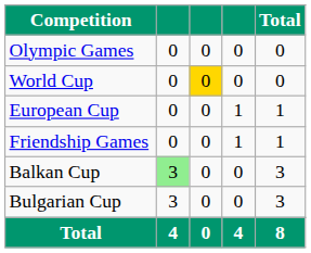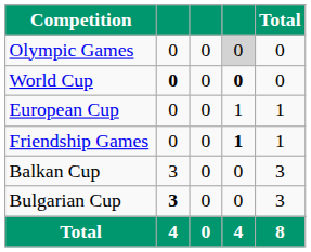Olympic Games | column 4: no background -> lightgrey background
World Cup | column 2: normal -> bold
World Cup | column 3: gold background -> no background
World Cup | column 4: normal -> bold
Friendship Games | column 4: normal -> bold
Balkan Cup | column 2: lightgreen background -> no background
Bulgarian Cup | column 2: normal -> bold
